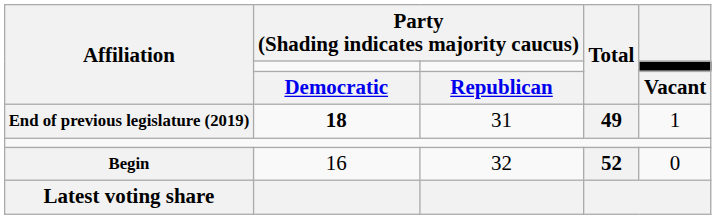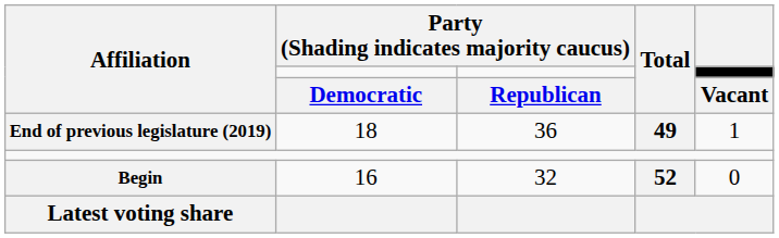End of previous legislature (2019) | column 2: bold -> normal
End of previous legislature (2019) | column 3: 31 -> 36
